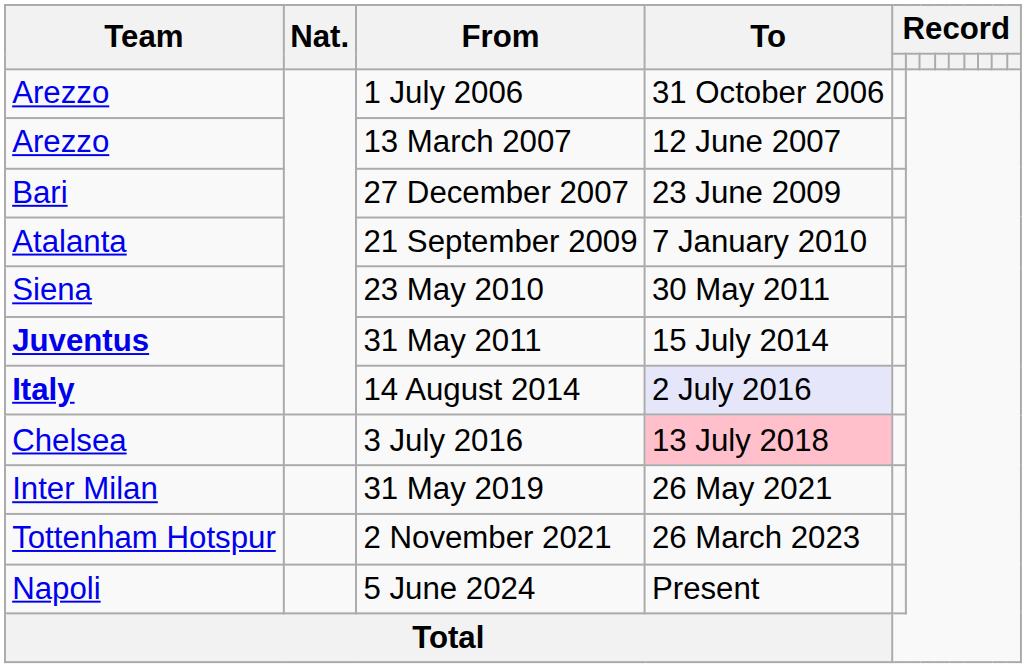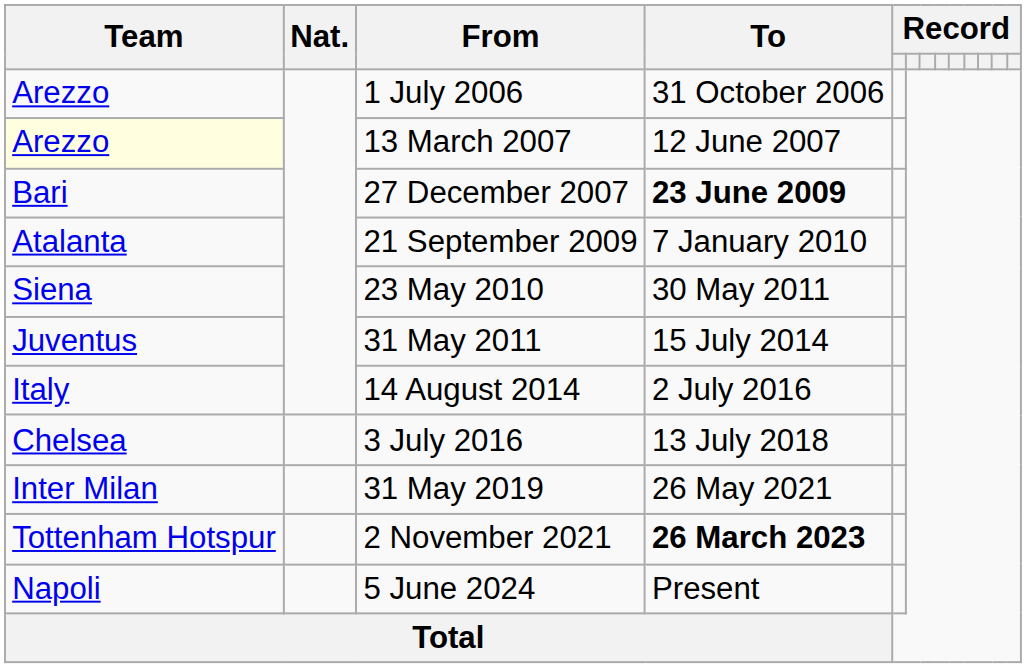13 March 2007 | Team: no background -> lightyellow background
27 December 2007 | To: normal -> bold
31 May 2011 | Team: bold -> normal
14 August 2014 | Team: bold -> normal
14 August 2014 | To: lavender background -> no background
3 July 2016 | To: pink background -> no background
2 November 2021 | To: normal -> bold
